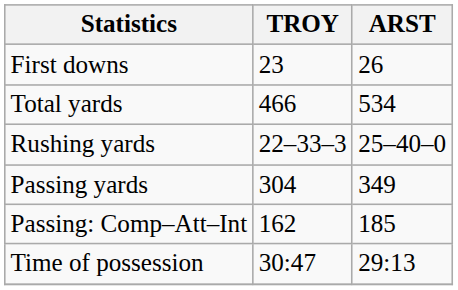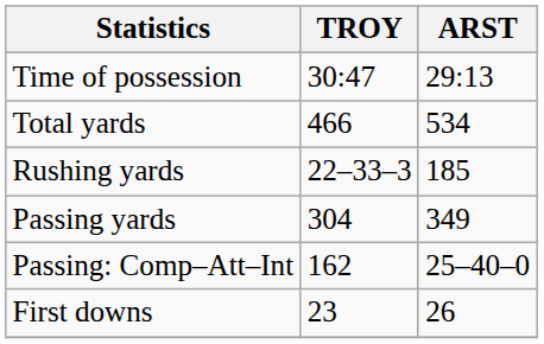rows swapped: First downs <-> Time of possession
Rushing yards | ARST: 25–40–0 -> 185
Passing: Comp–Att–Int | ARST: 185 -> 25–40–0
